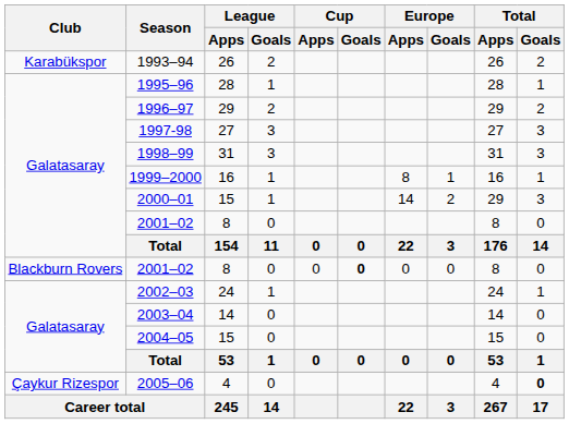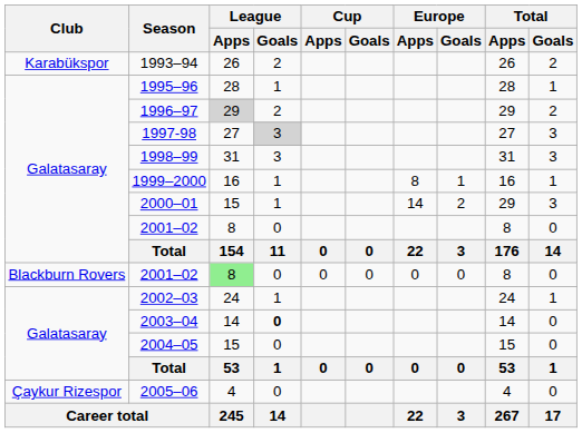1996–97 | League / Apps: no background -> lightgrey background
1997-98 | League / Goals: no background -> lightgrey background
Blackburn Rovers / 2001–02 | League / Apps: no background -> lightgreen background
Blackburn Rovers / 2001–02 | Cup / Goals: bold -> normal
2003–04 | League / Goals: normal -> bold
2005–06 | Total / Goals: bold -> normal
